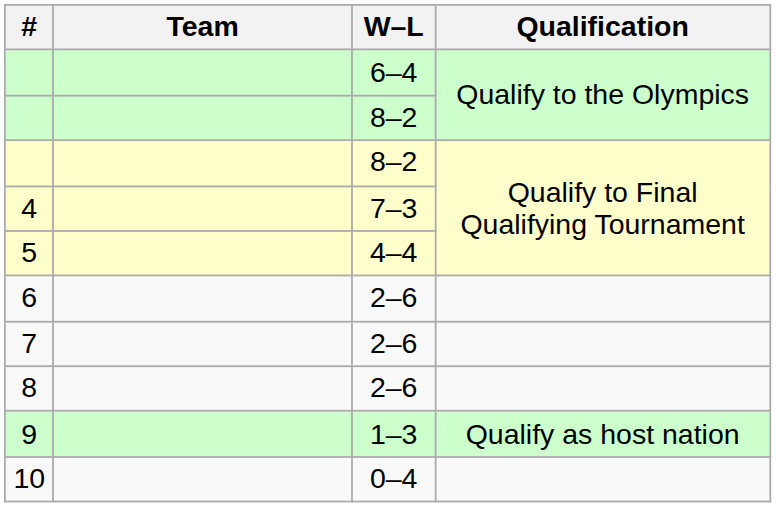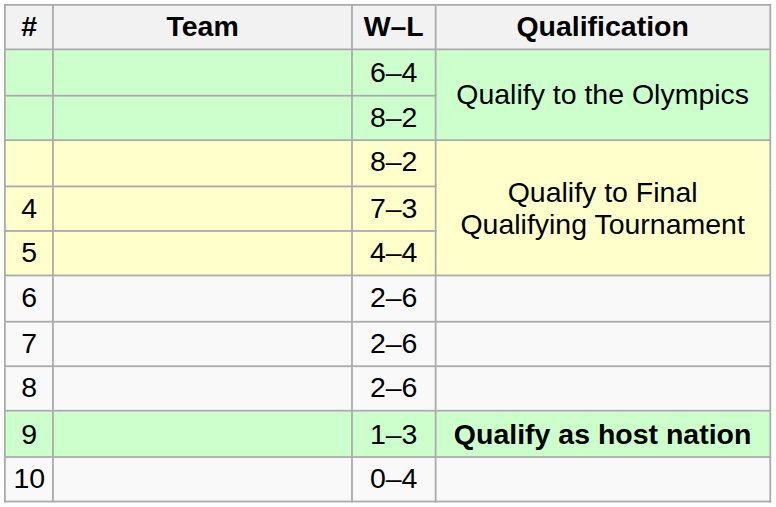9 | Qualification: normal -> bold
